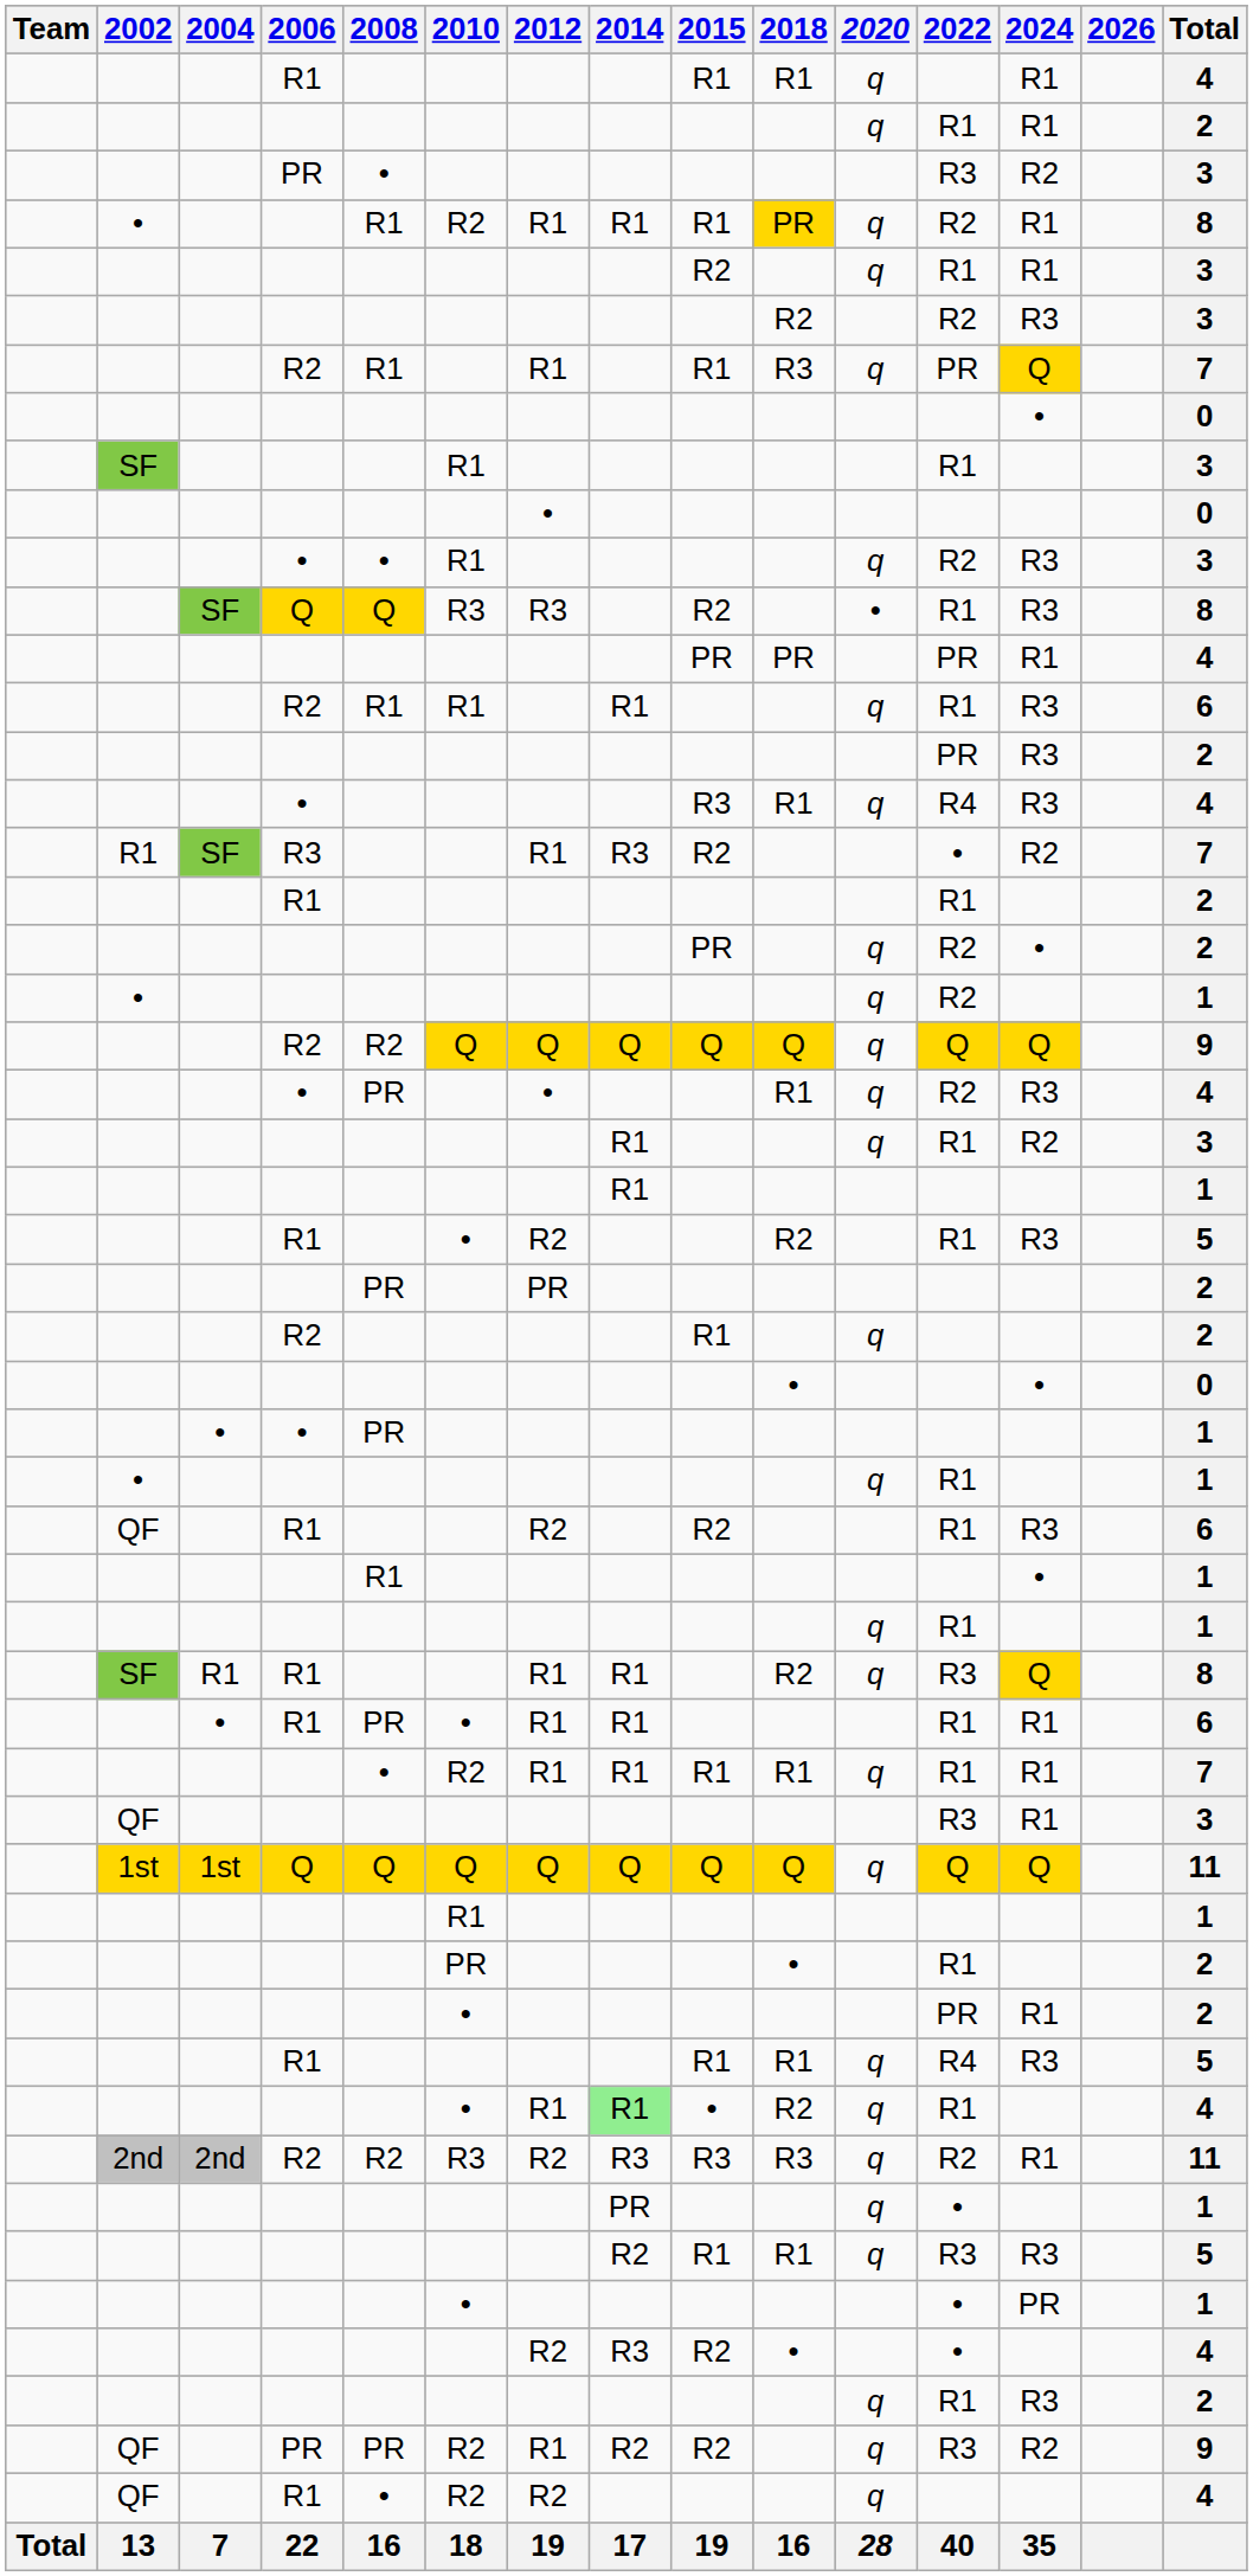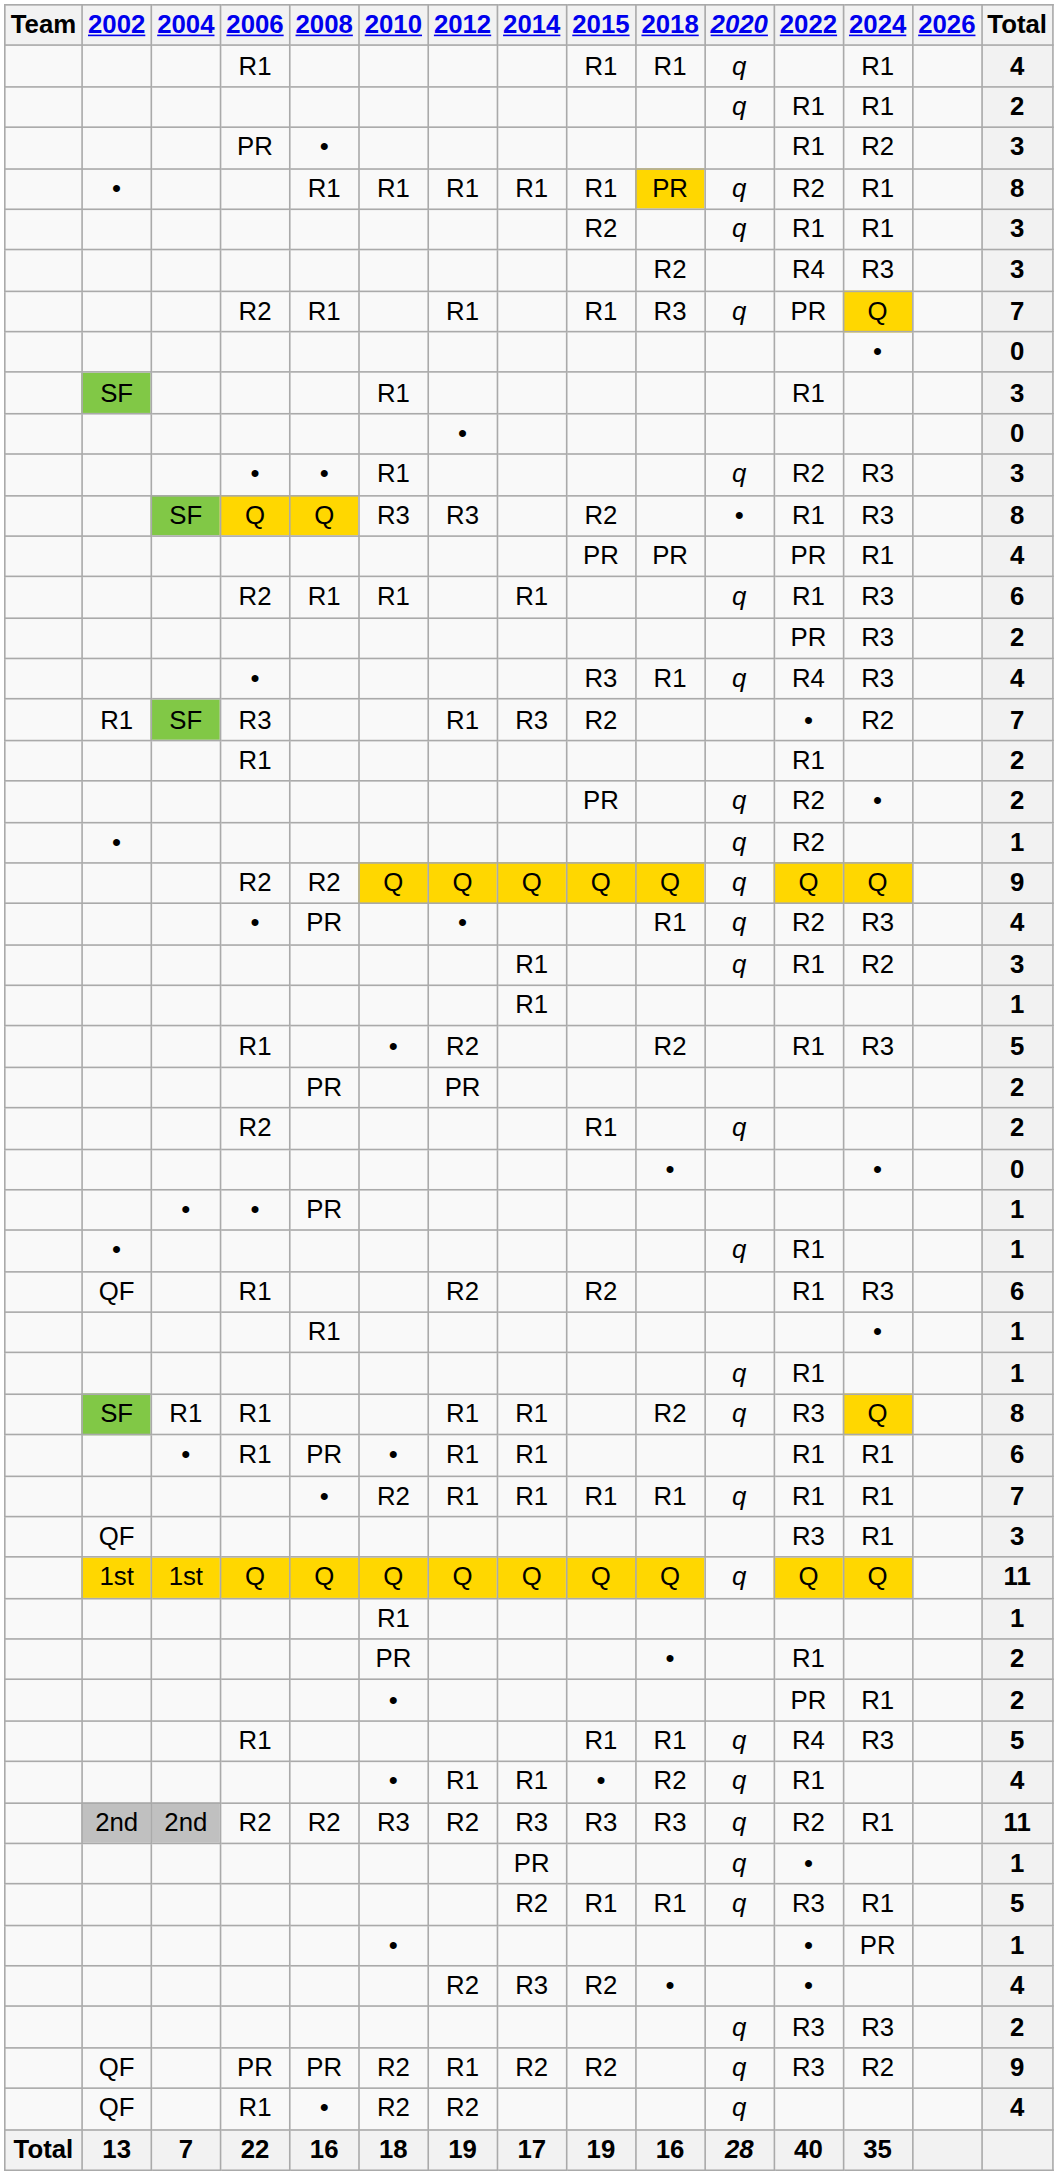row 4 | 2022: R3 -> R1
row 5 | 2010: R2 -> R1
row 7 | 2022: R2 -> R4
row 44 | 2014: lightgreen background -> no background
row 47 | 2024: R3 -> R1
row 50 | 2022: R1 -> R3
